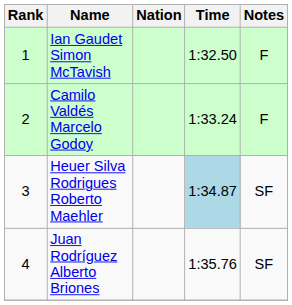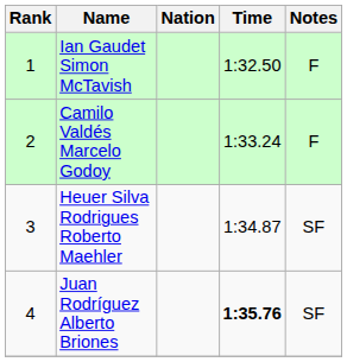Heuer Silva Rodrigues Roberto Maehler | Time: lightblue background -> no background
Juan Rodríguez Alberto Briones | Time: normal -> bold
